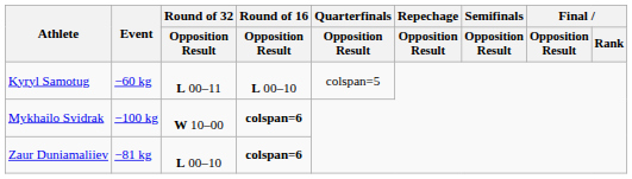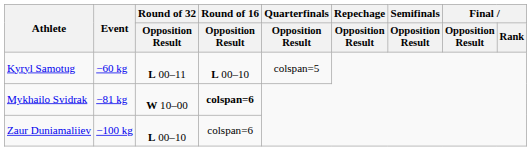Mykhailo Svidrak | Event: −100 kg -> −81 kg
Zaur Duniamaliiev | Event: −81 kg -> −100 kg
Zaur Duniamaliiev | Round of 16 / Opposition Result: bold -> normal
